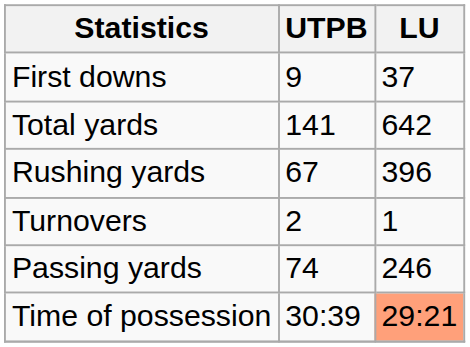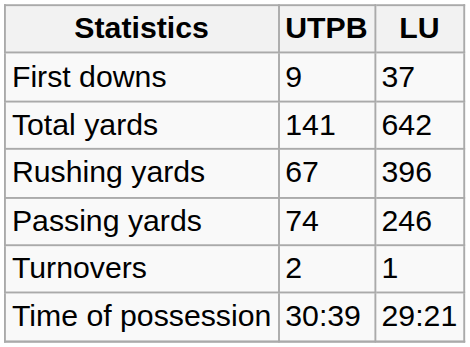rows swapped: Passing yards <-> Turnovers
Time of possession | LU: lightsalmon background -> no background
